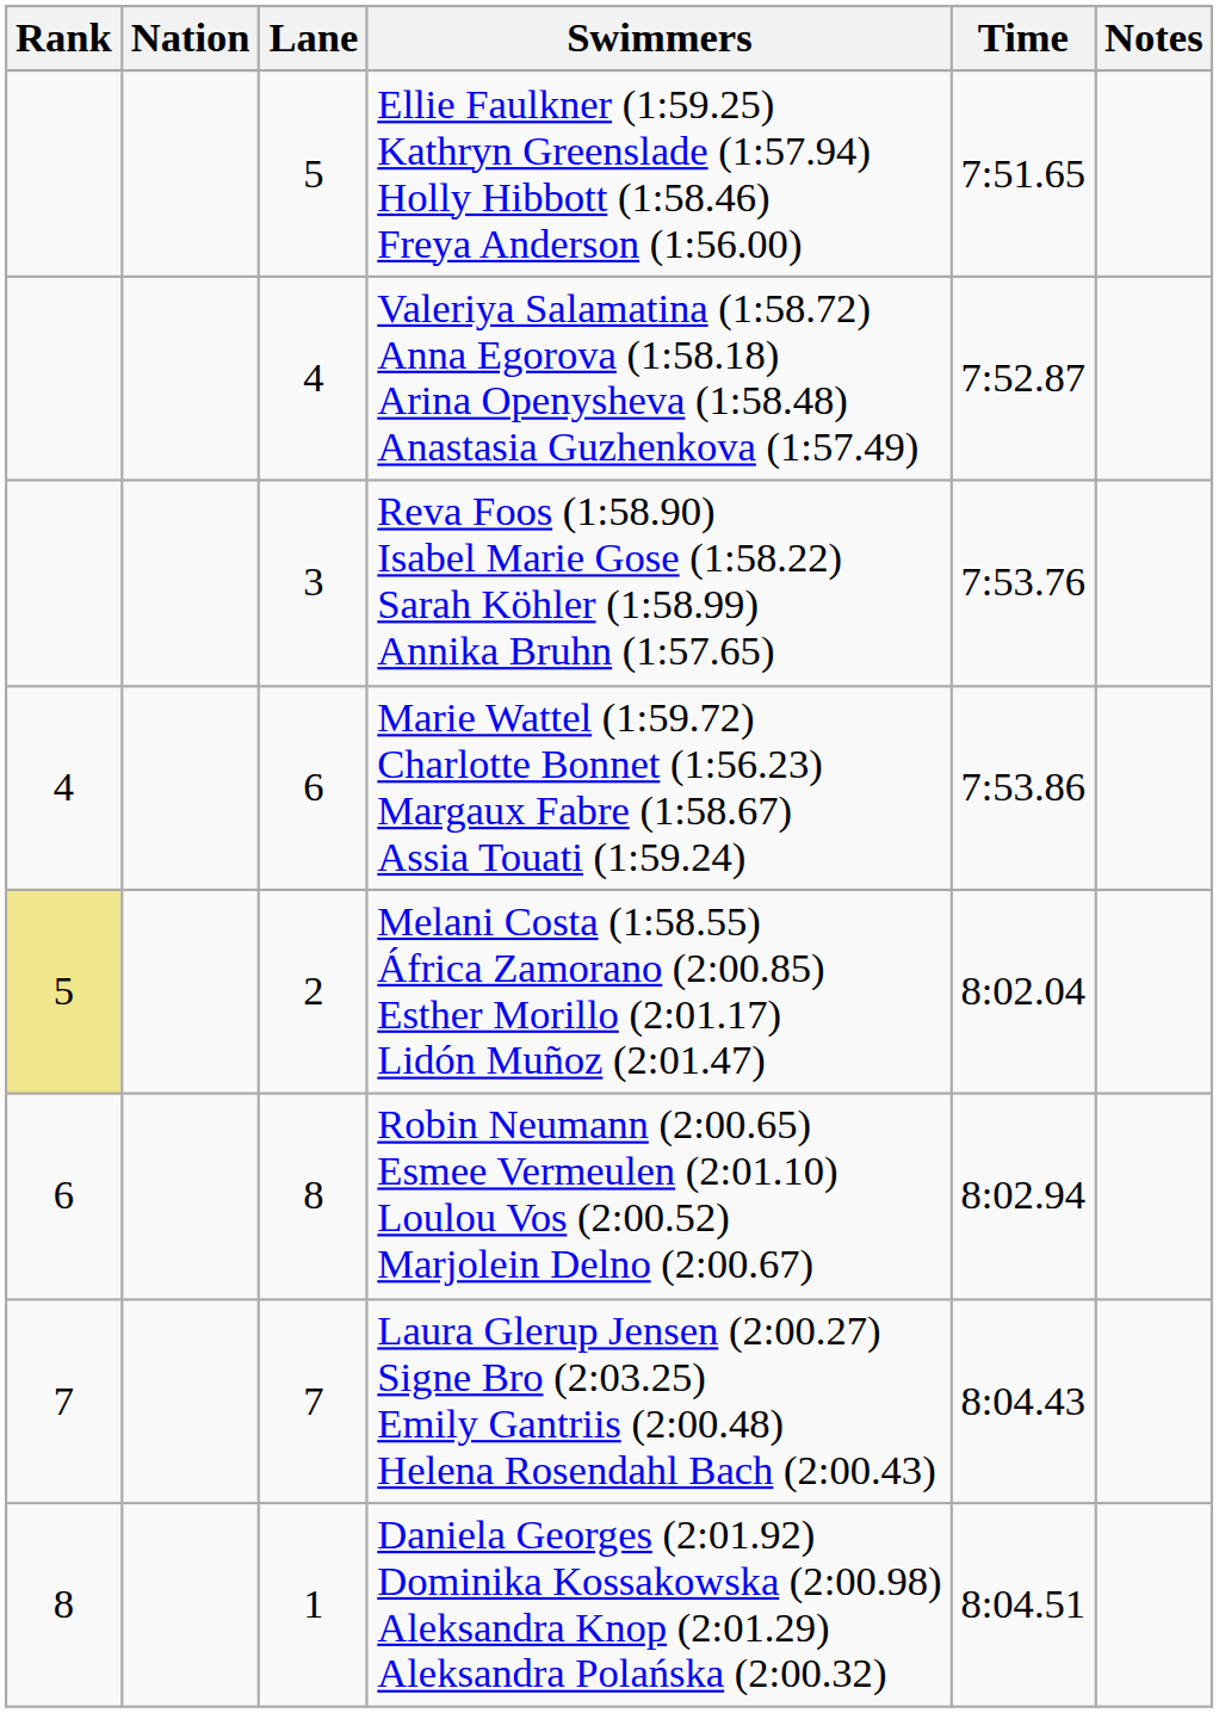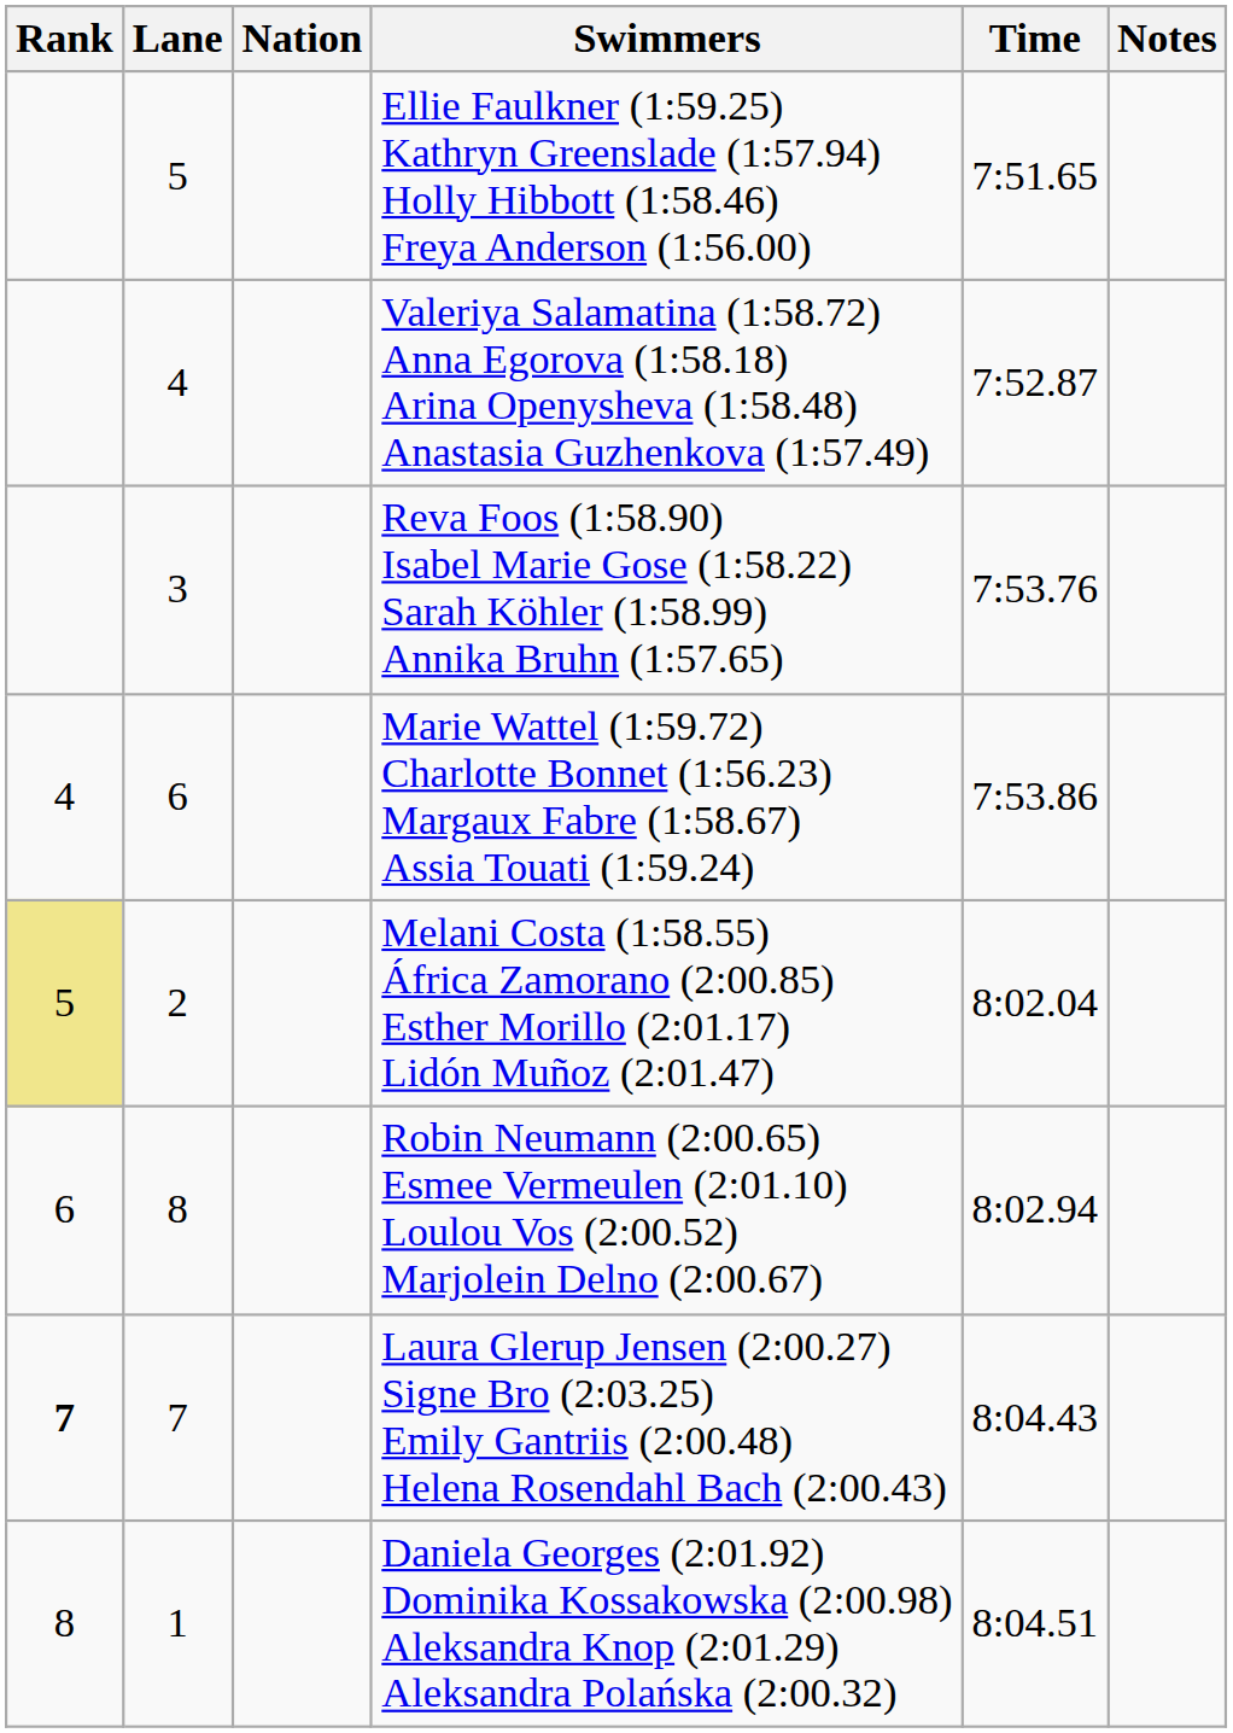columns swapped: Lane <-> Nation
row 8 | Rank: normal -> bold
